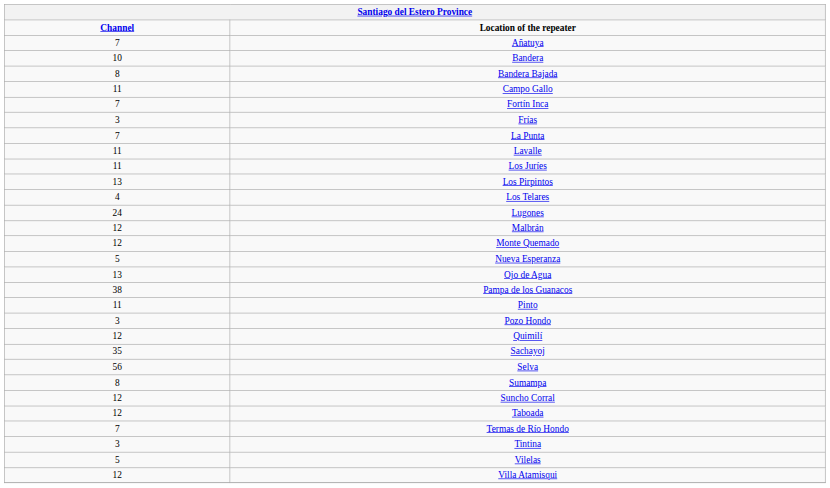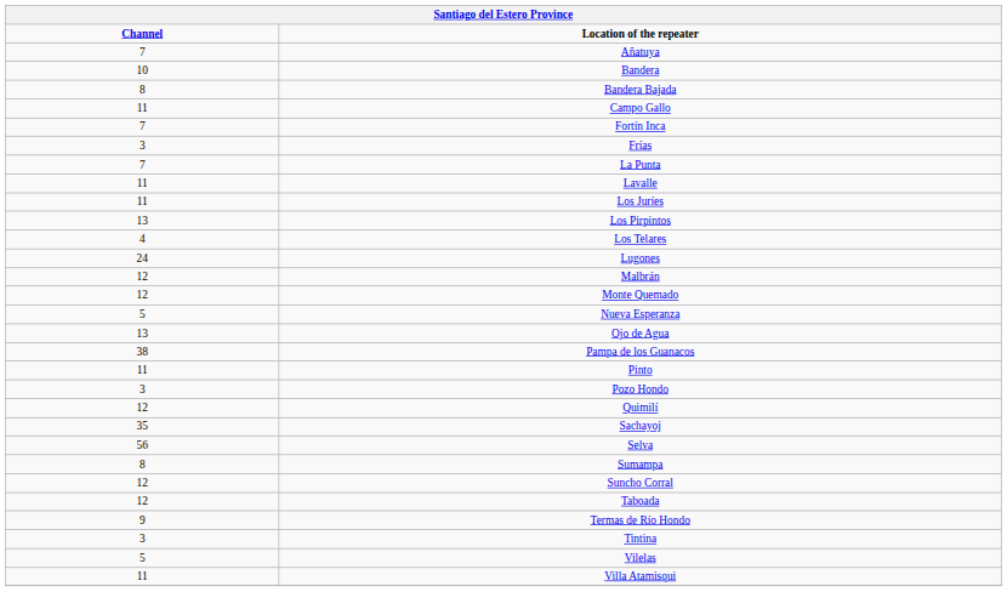Termas de Río Hondo | Channel: 7 -> 9
Villa Atamisqui | Channel: 12 -> 11
